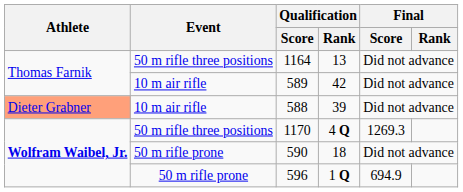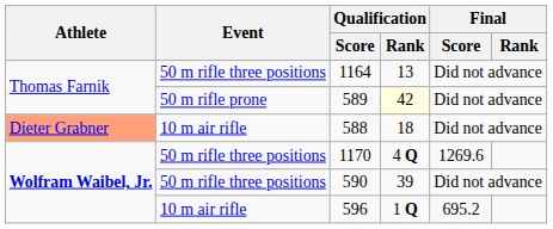589 | Event: 10 m air rifle -> 50 m rifle prone
589 | Qualification / Rank: no background -> lightyellow background
588 | Qualification / Rank: 39 -> 18
1170 | Final / Score: 1269.3 -> 1269.6
590 | Event: 50 m rifle prone -> 50 m rifle three positions
590 | Qualification / Rank: 18 -> 39
596 | Event: 50 m rifle prone -> 10 m air rifle
596 | Final / Score: 694.9 -> 695.2
